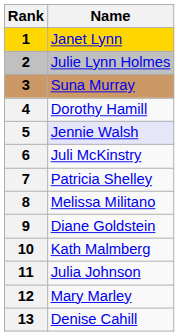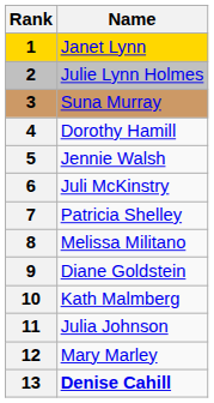Jennie Walsh | Name: lavender background -> no background
Denise Cahill | Name: normal -> bold
